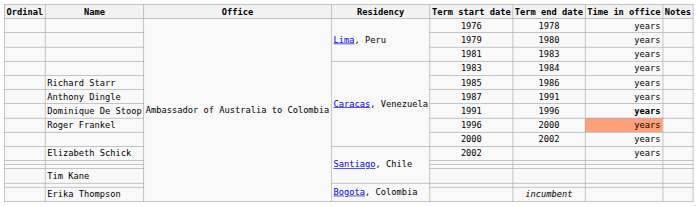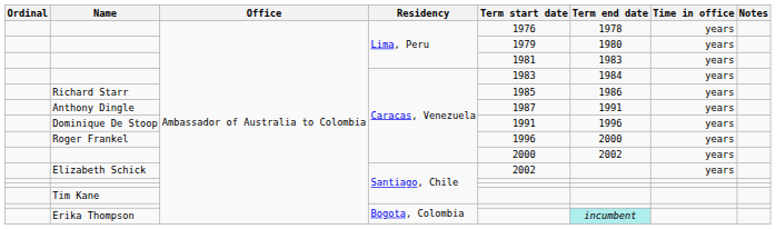Dominique De Stoop | Time in office: bold -> normal
Roger Frankel | Time in office: lightsalmon background -> no background
Erika Thompson | Term end date: no background -> paleturquoise background
